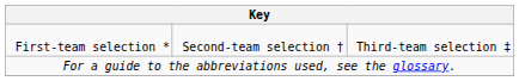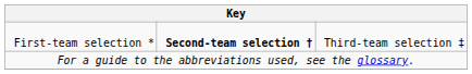First-team selection * | column 2: normal -> bold
